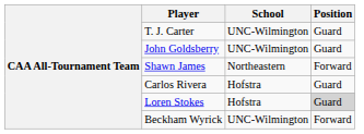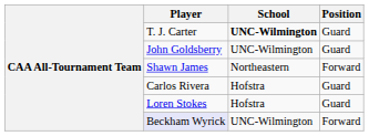row 2 | School: normal -> bold
row 6 | Position: lightgrey background -> no background
row 7 | Player: no background -> lavender background
